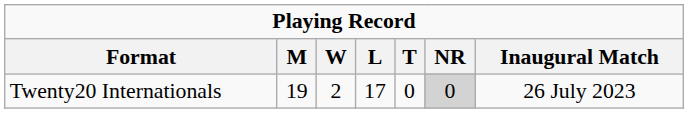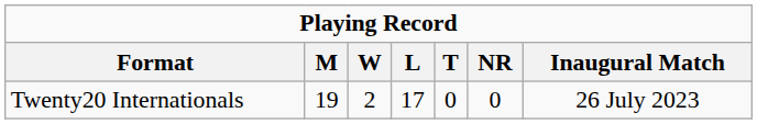Twenty20 Internationals | NR: lightgrey background -> no background
